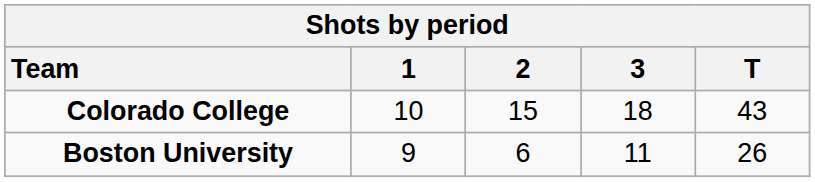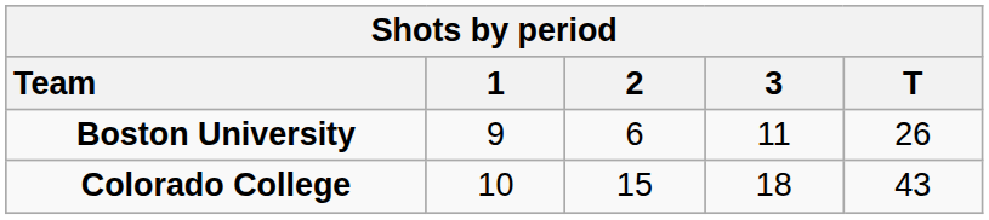rows swapped: Colorado College <-> Boston University
